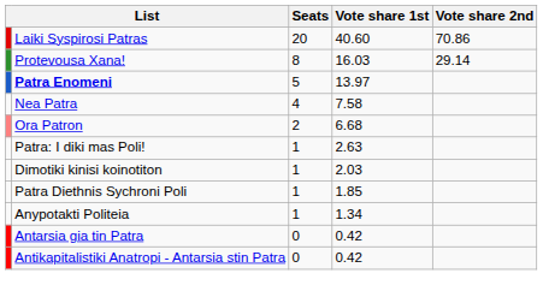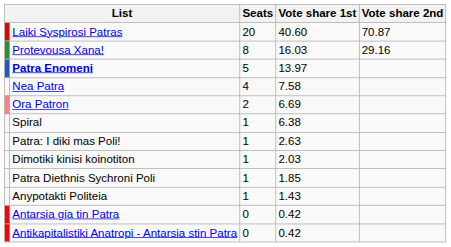Laiki Syspirosi Patras | Vote share 2nd: 70.86 -> 70.87
Protevousa Xana! | Vote share 2nd: 29.14 -> 29.16
Ora Patron | Vote share 1st: 6.68 -> 6.69
+ row: Spiral | 1 | 6.38
Anypotakti Politeia | Vote share 1st: 1.34 -> 1.43
